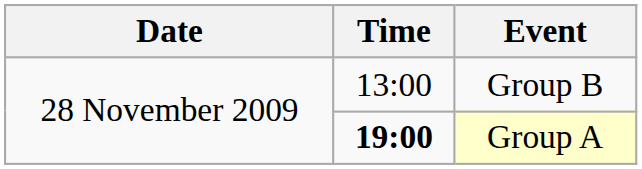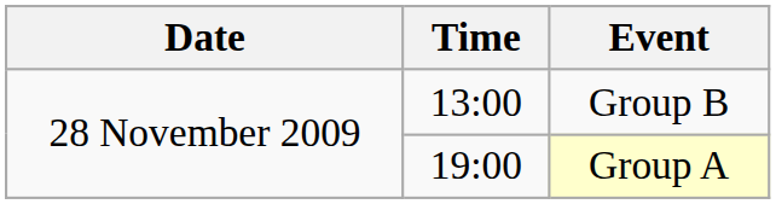Group A | Time: bold -> normal
